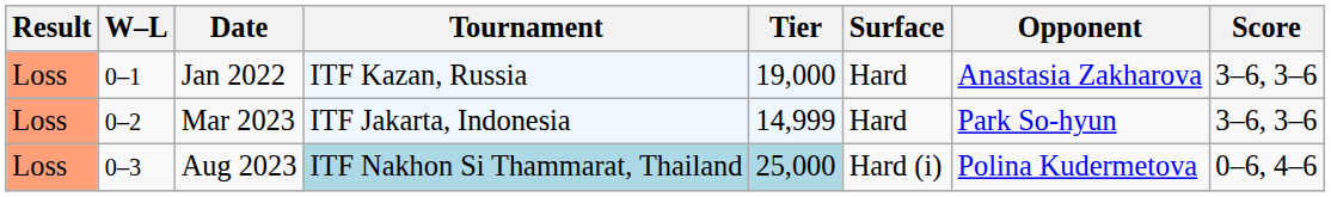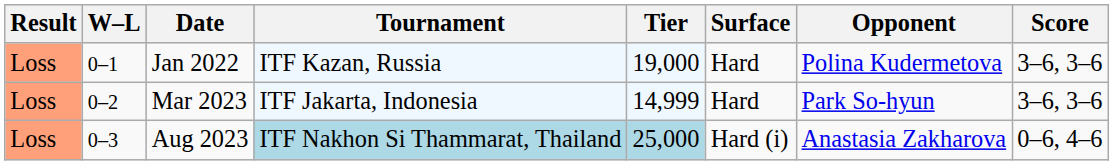Jan 2022 | Opponent: Anastasia Zakharova -> Polina Kudermetova
Aug 2023 | Opponent: Polina Kudermetova -> Anastasia Zakharova
